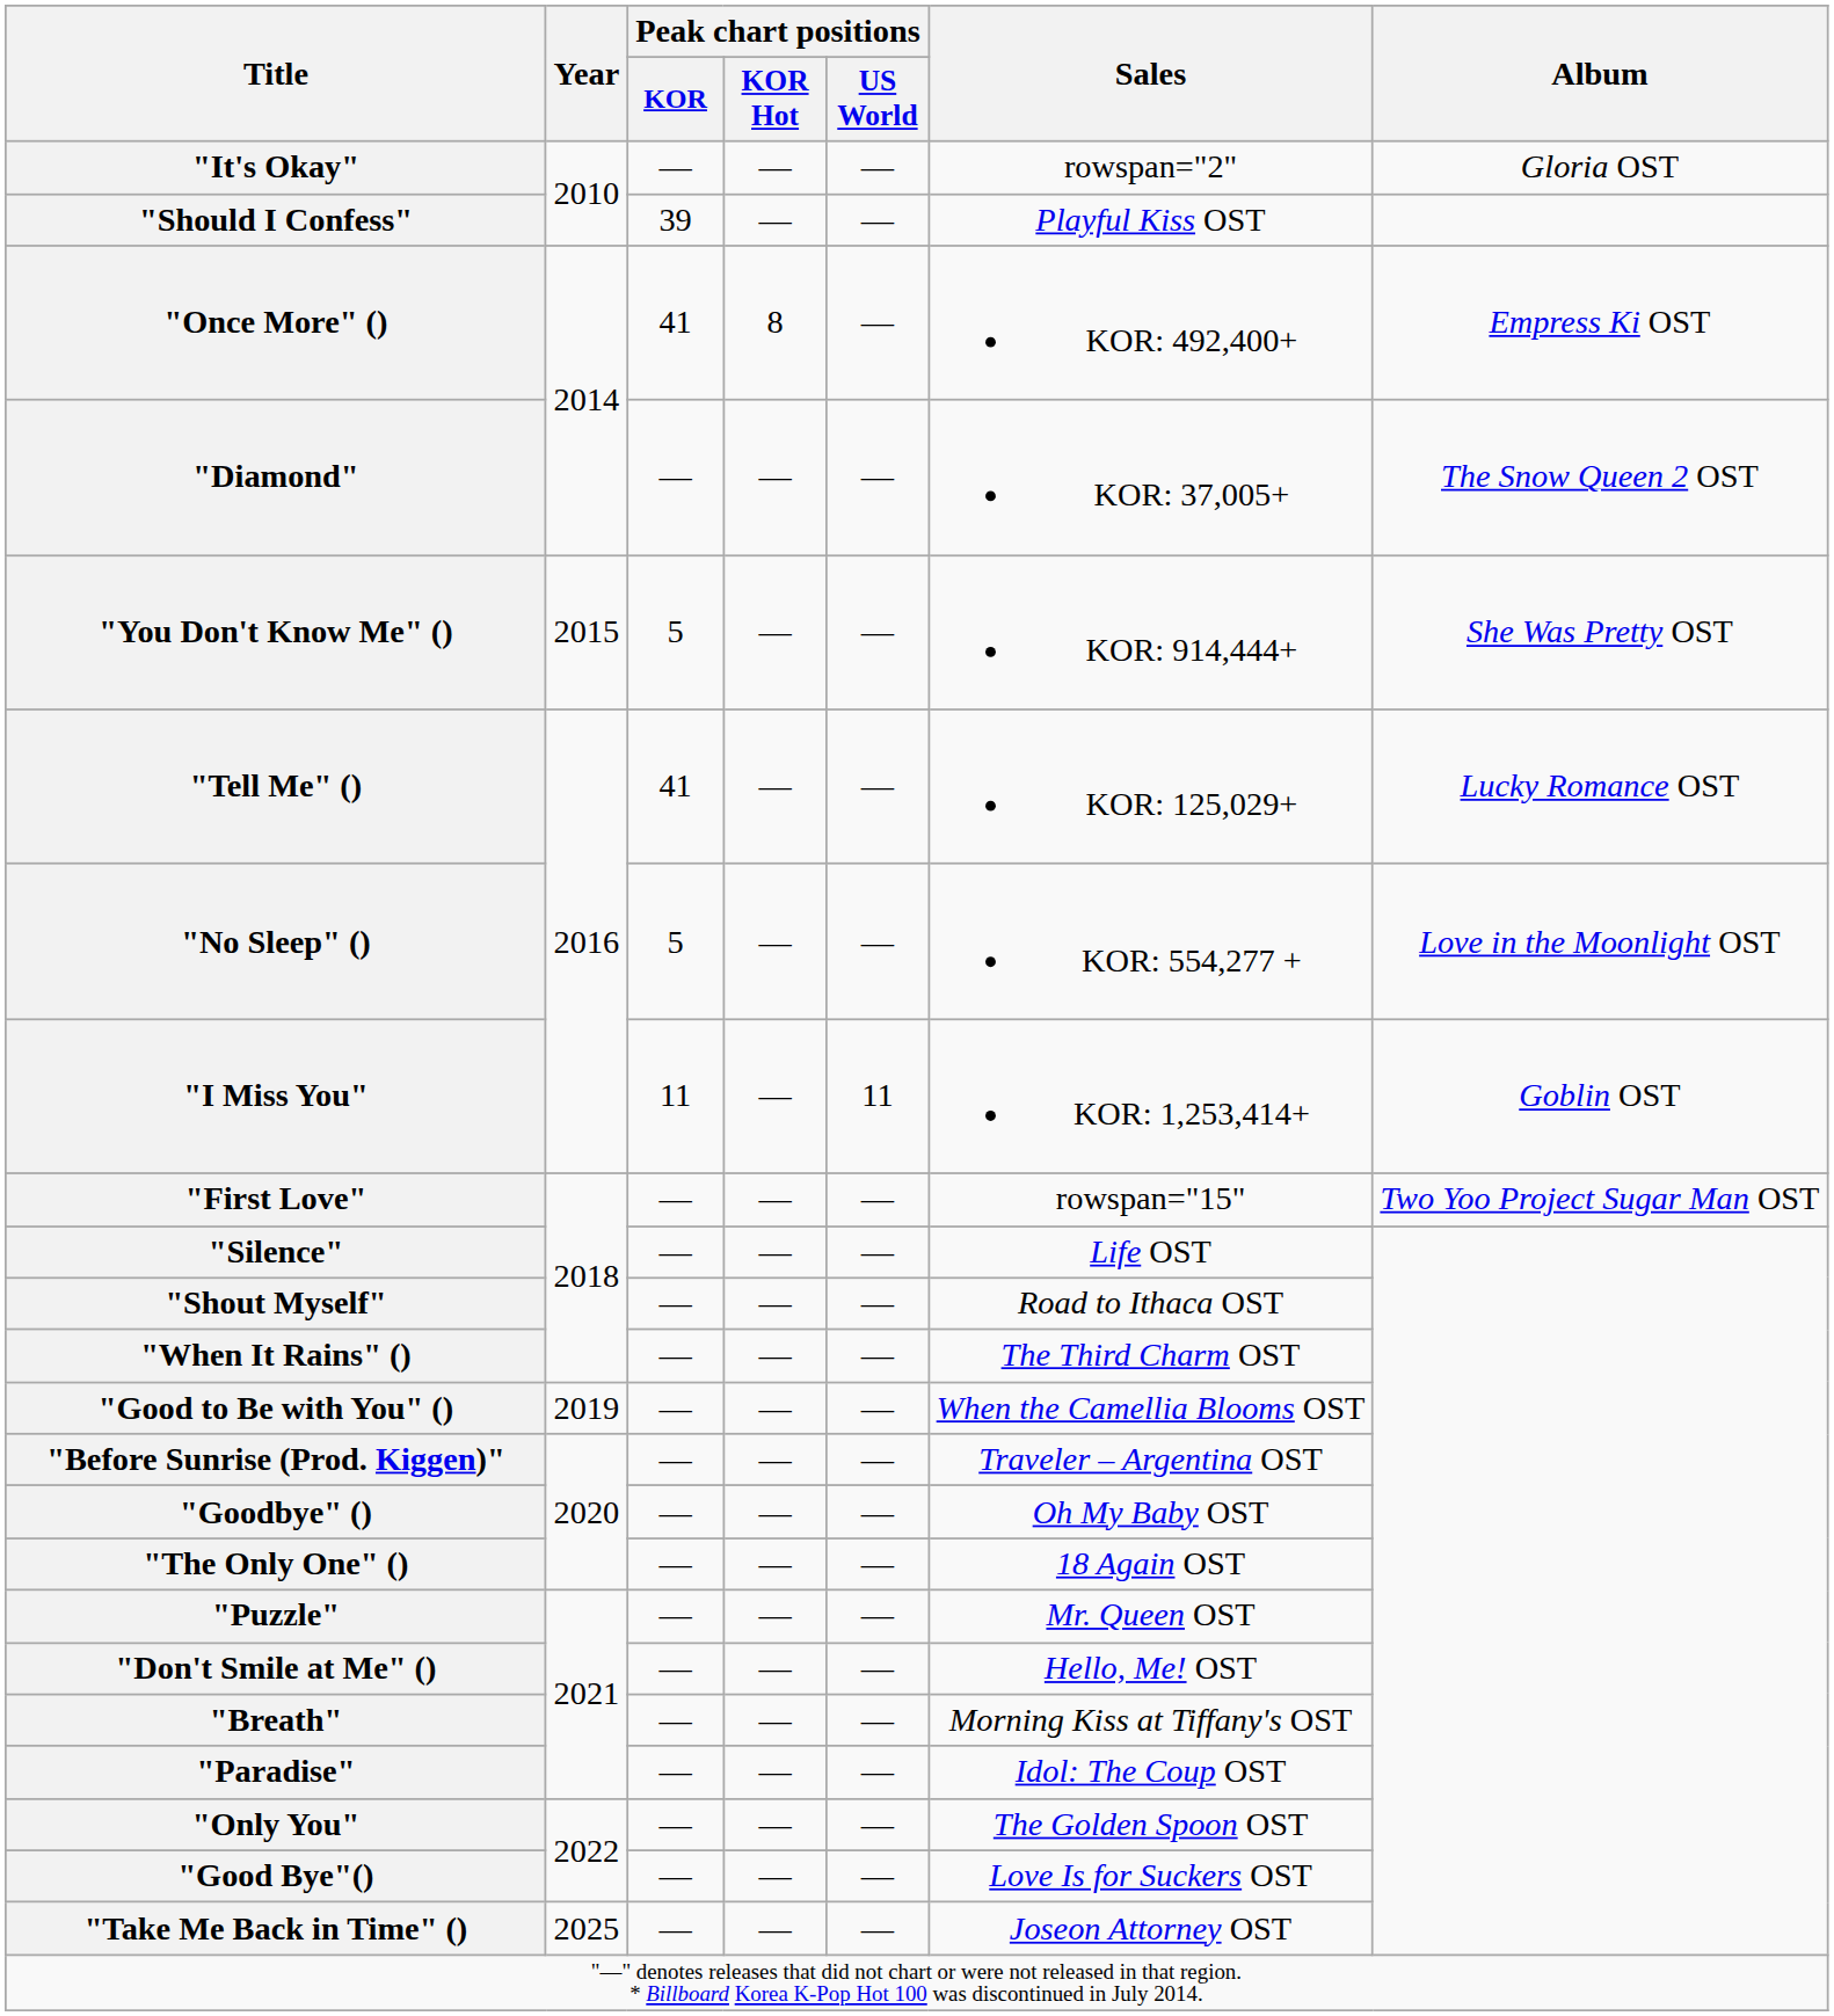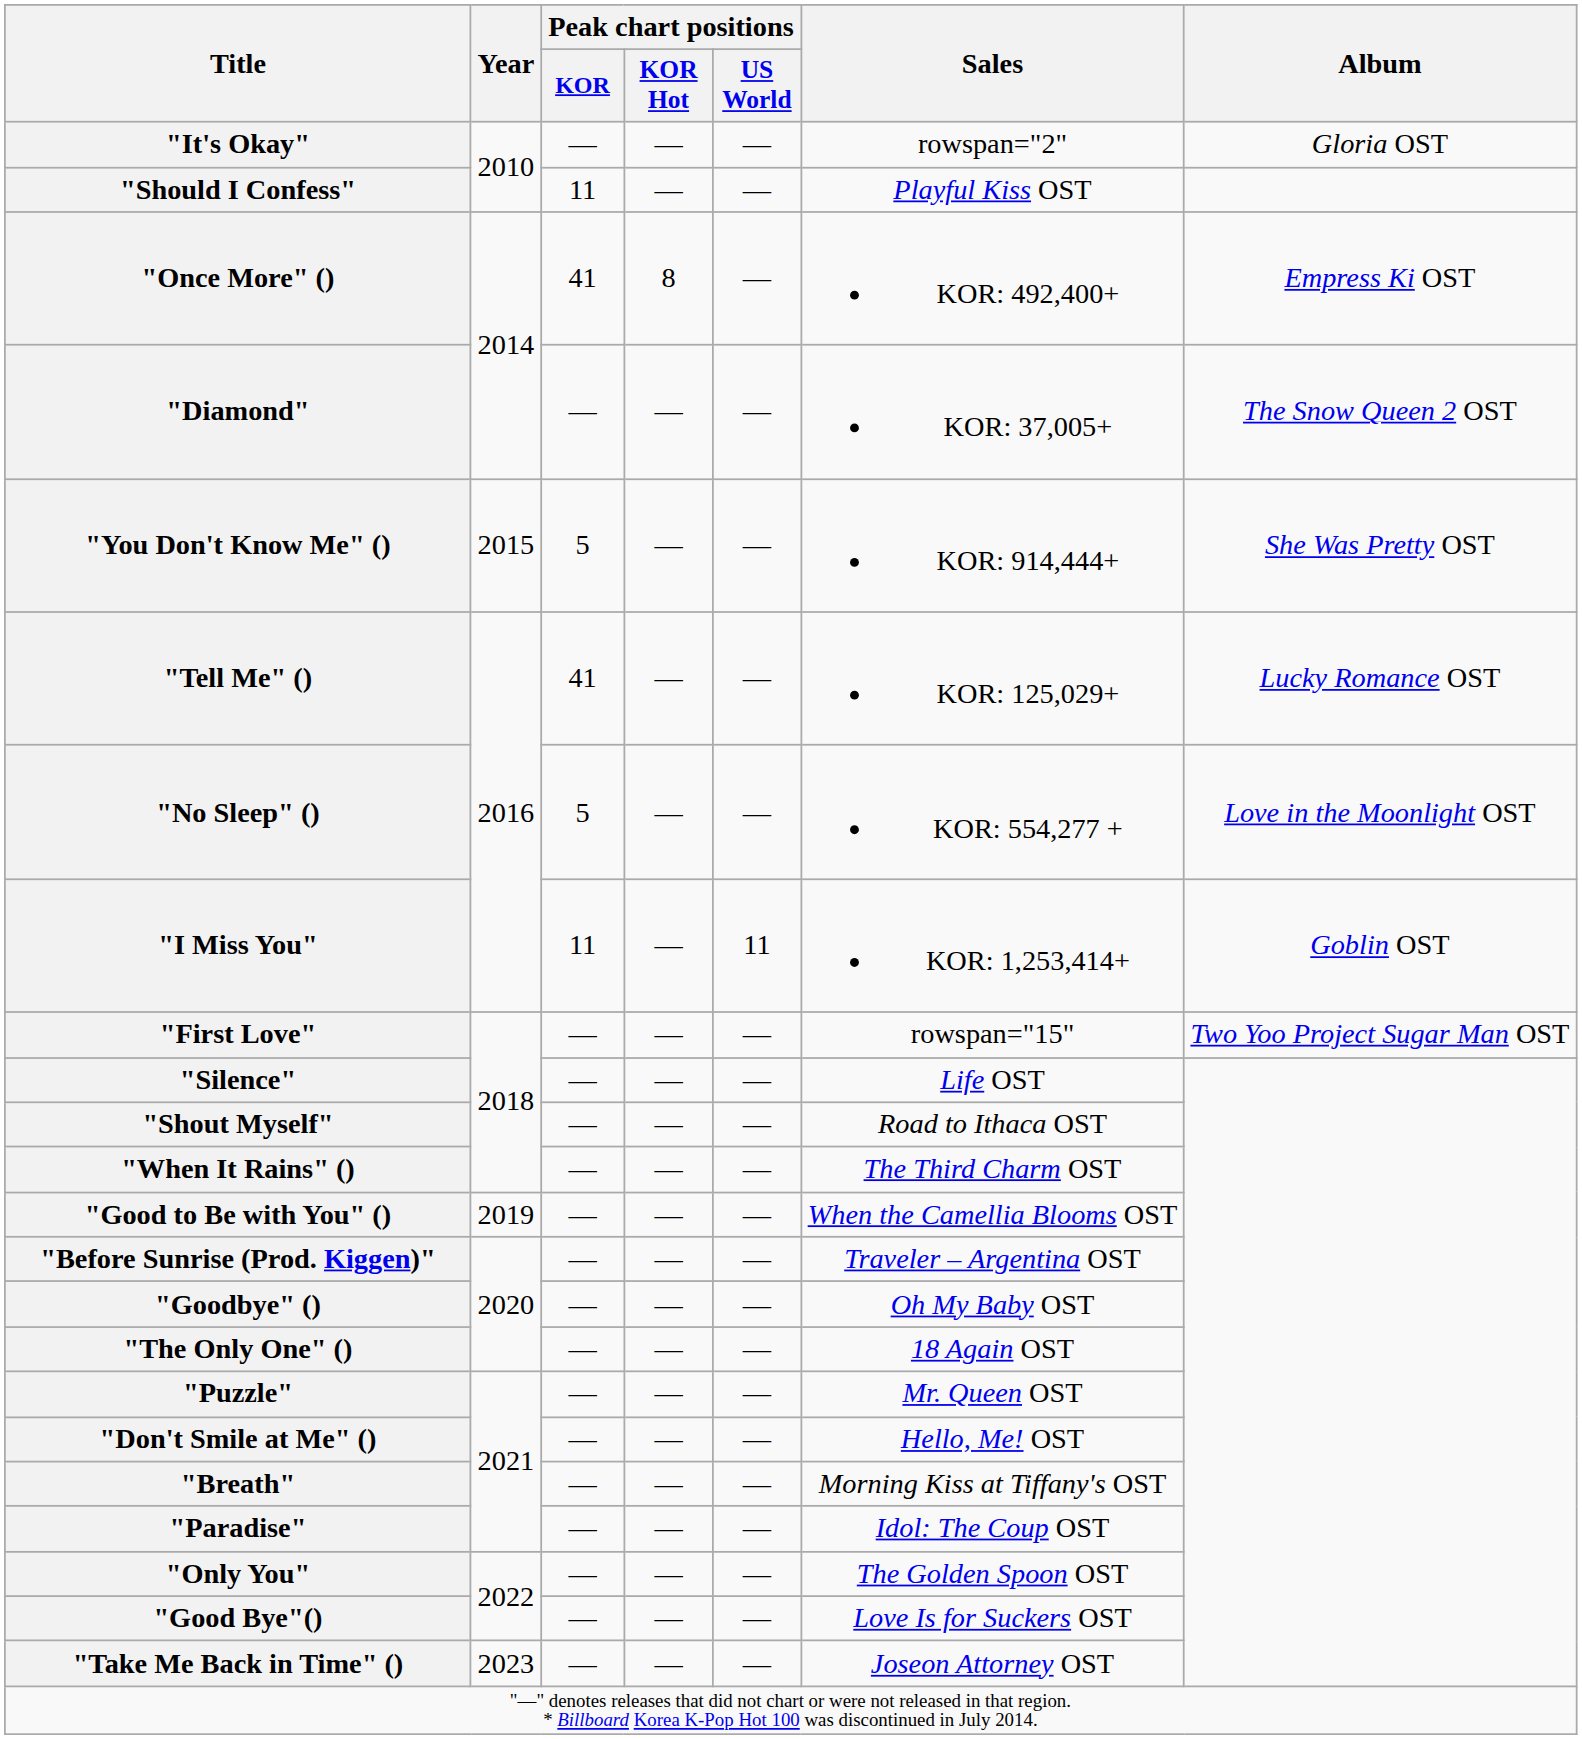"Should I Confess" | Peak chart positions / KOR: 39 -> 11
"Take Me Back in Time" () | Year: 2025 -> 2023
